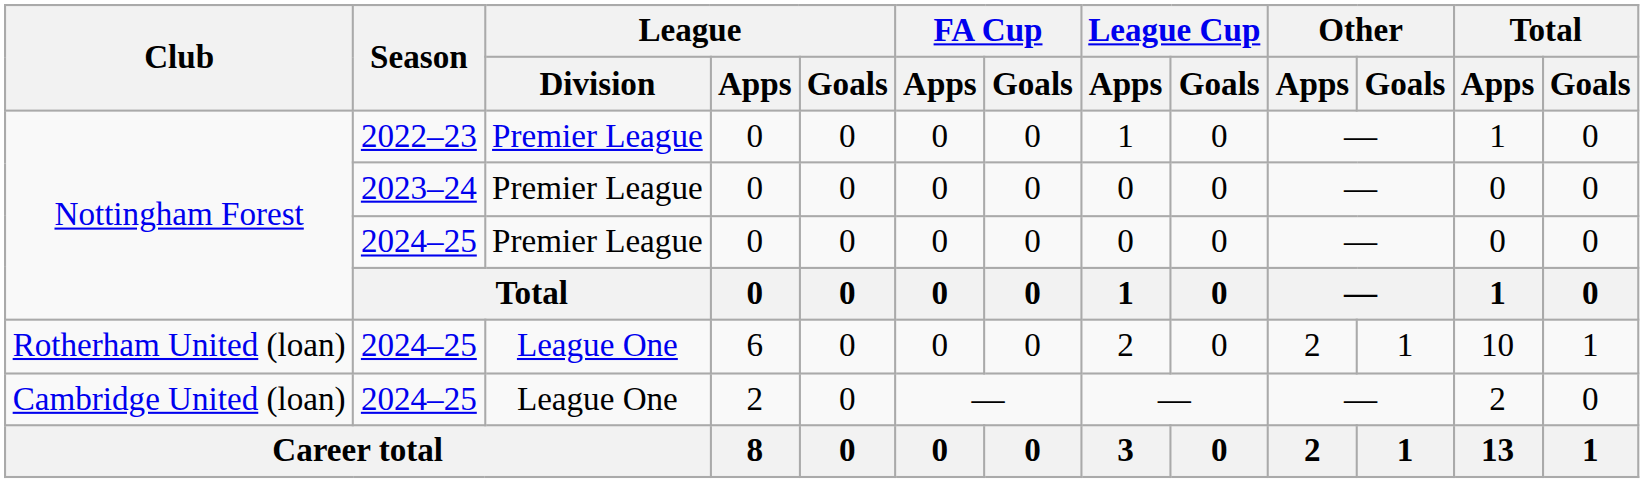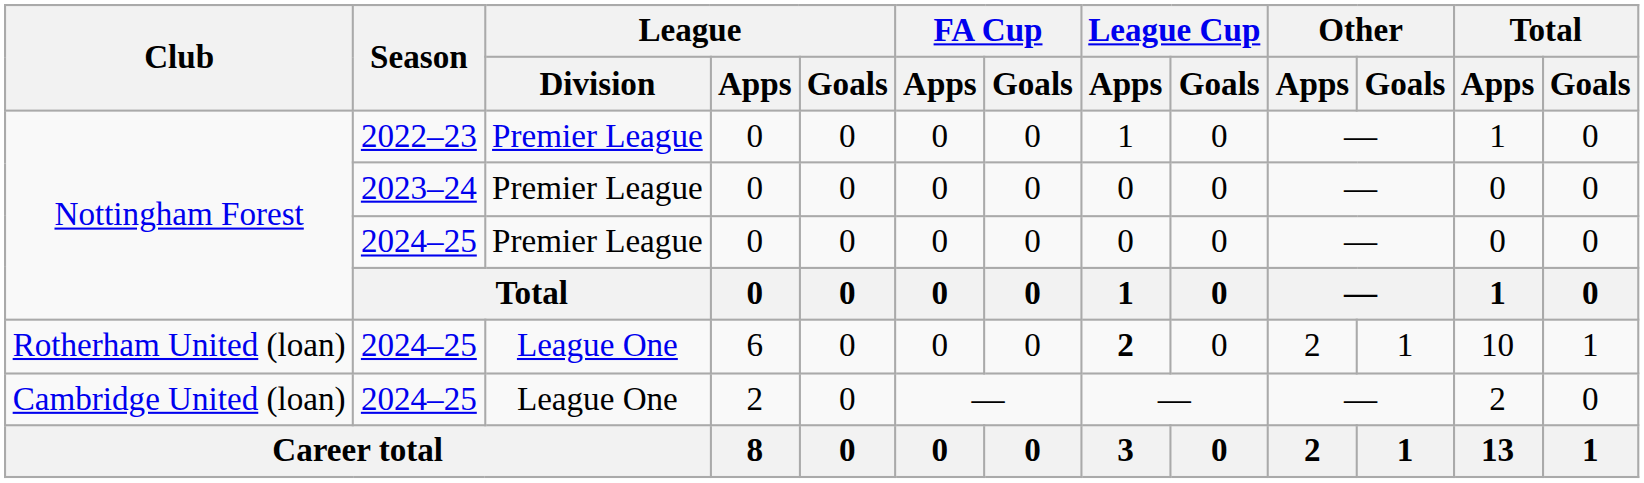Rotherham United (loan) | League Cup / Apps: normal -> bold
